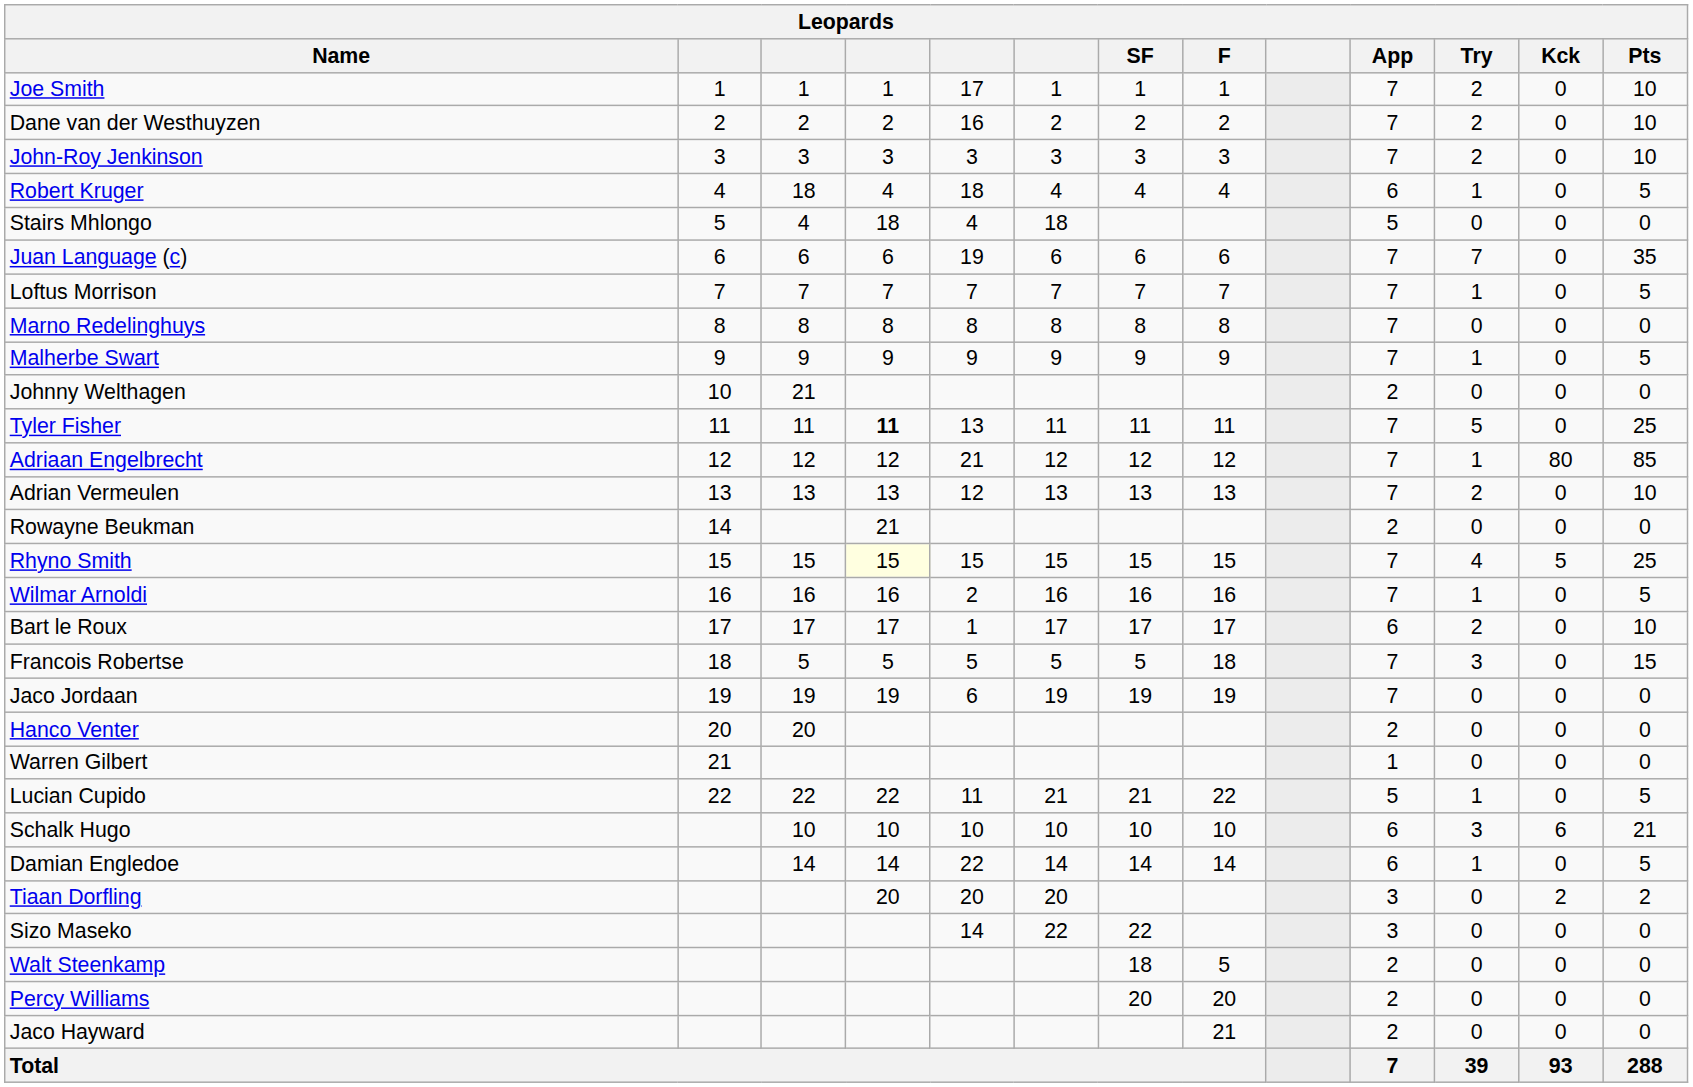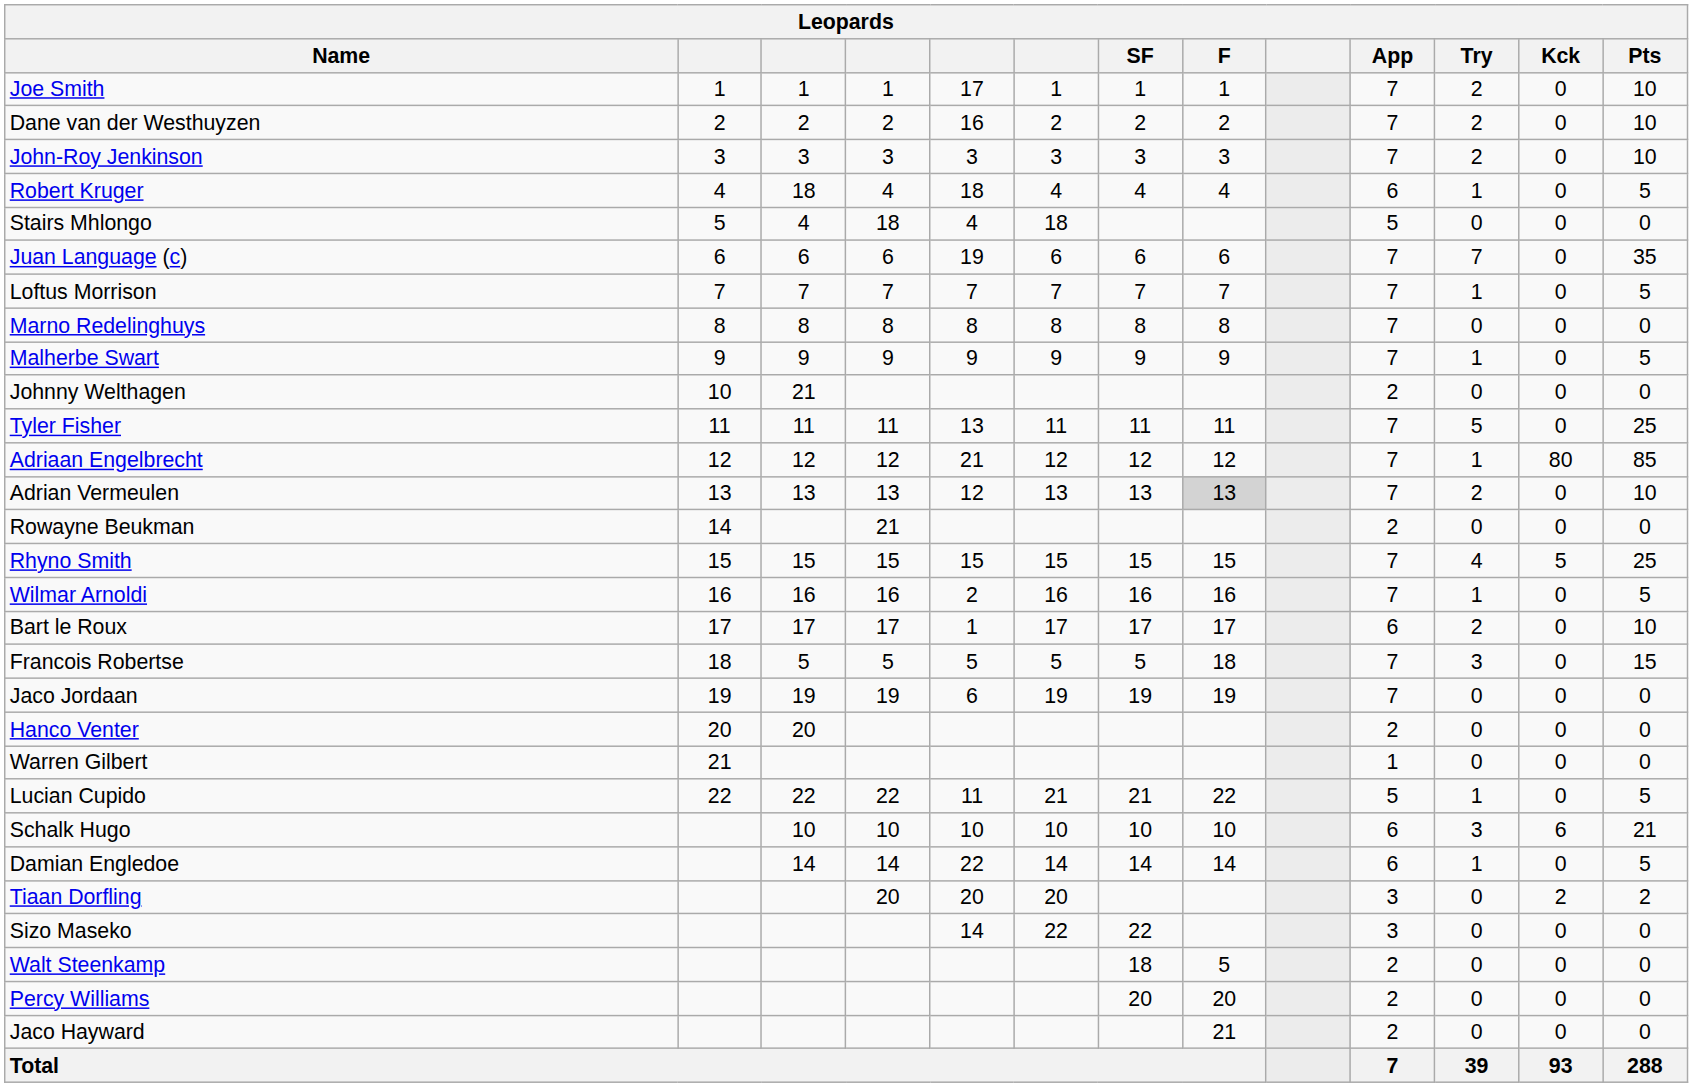Tyler Fisher | column 4: bold -> normal
Adrian Vermeulen | F: no background -> lightgrey background
Rhyno Smith | column 4: lightyellow background -> no background
